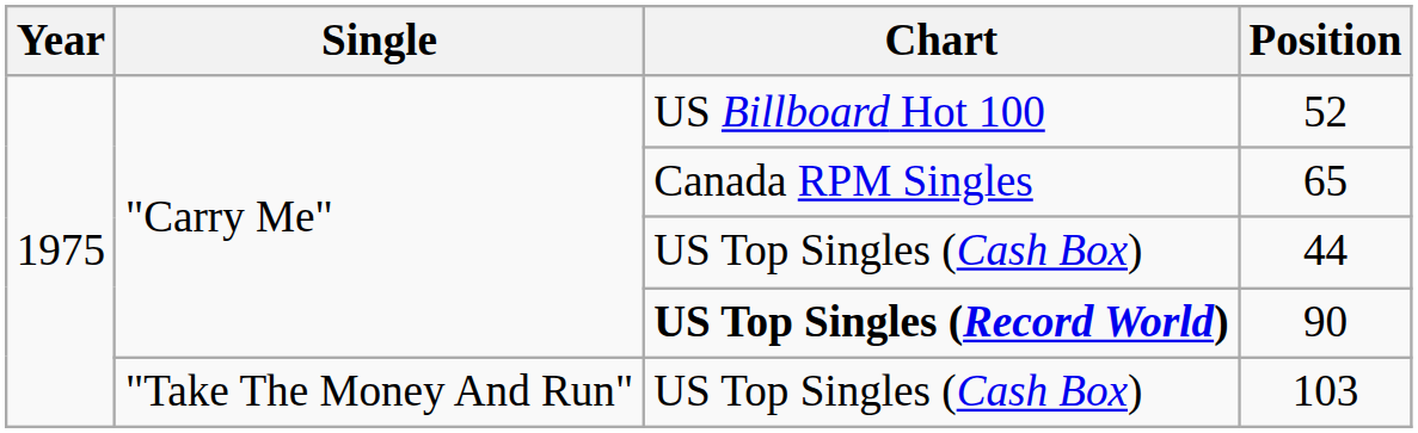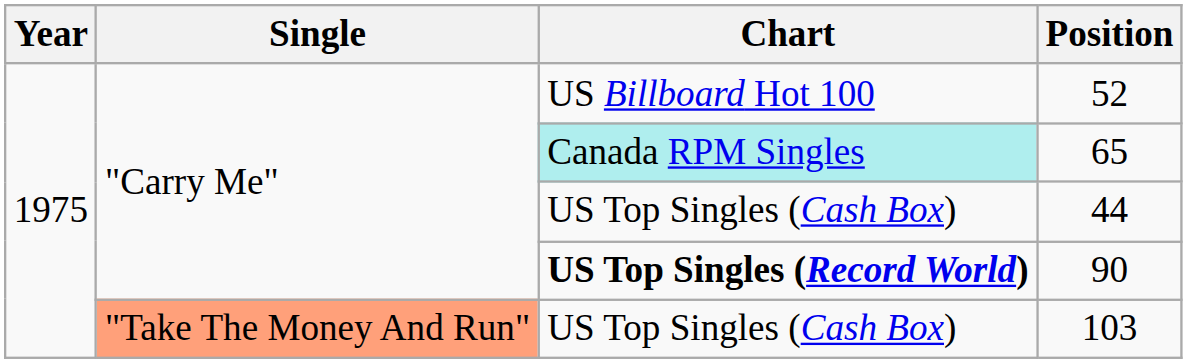65 | Chart: no background -> paleturquoise background
103 | Single: no background -> lightsalmon background
